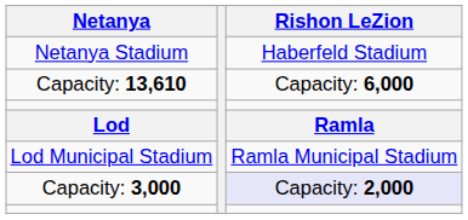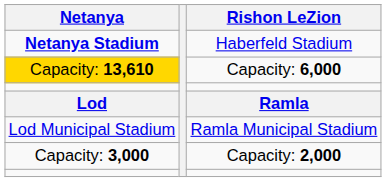Netanya Stadium | Netanya: normal -> bold
Capacity: 13,610 | Netanya: no background -> gold background
Capacity: 3,000 | Rishon LeZion: lavender background -> no background
